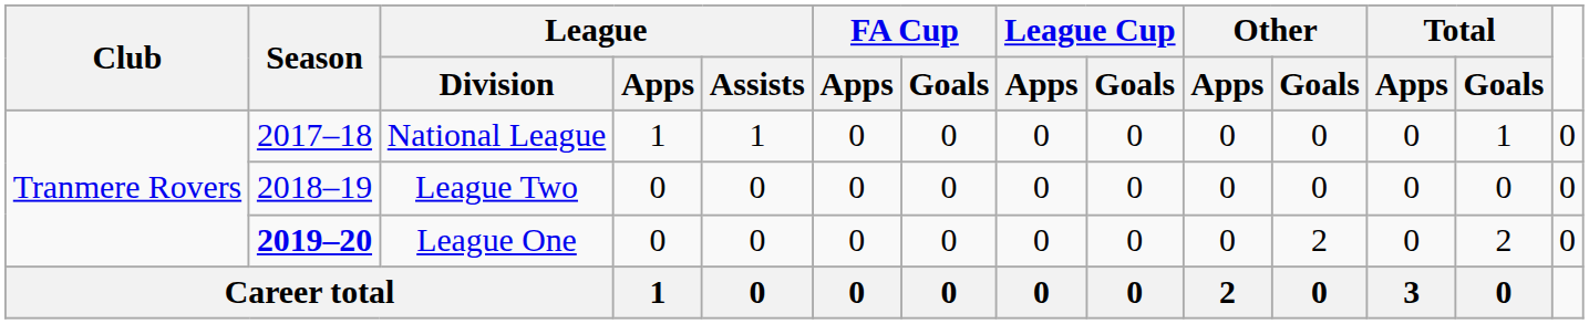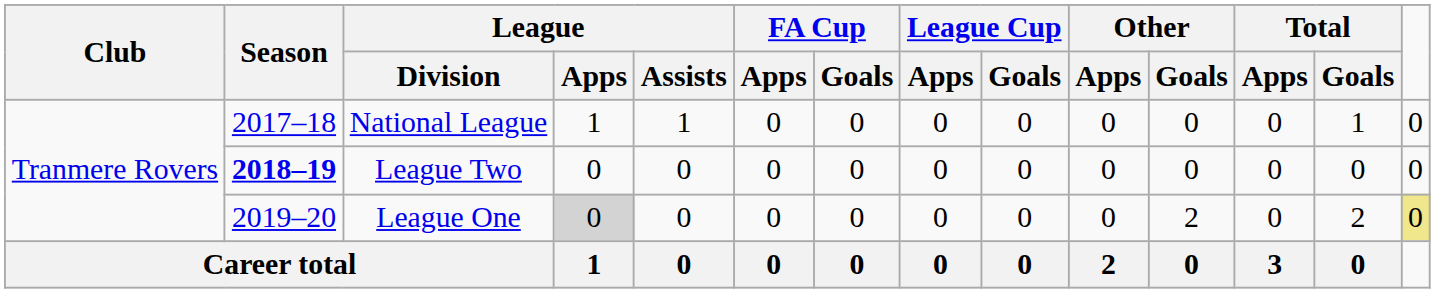League Two | Season: normal -> bold
League One | Season: bold -> normal
League One | League / Apps: no background -> lightgrey background
League One | column 14: no background -> khaki background
